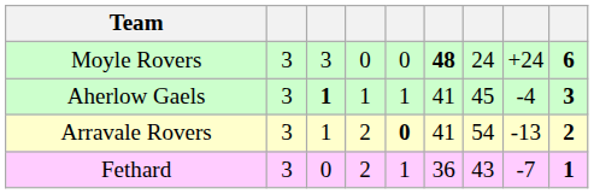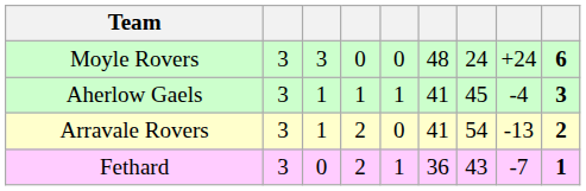Moyle Rovers | column 6: bold -> normal
Aherlow Gaels | column 3: bold -> normal
Arravale Rovers | column 5: bold -> normal
